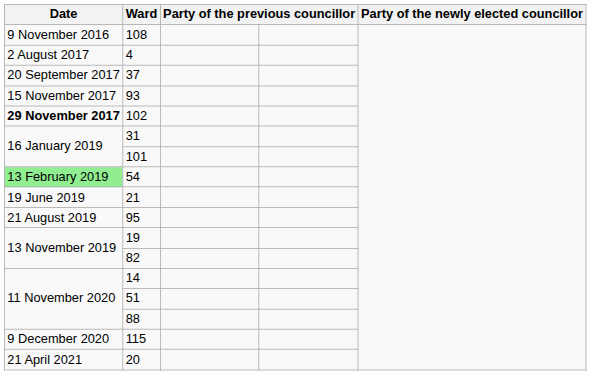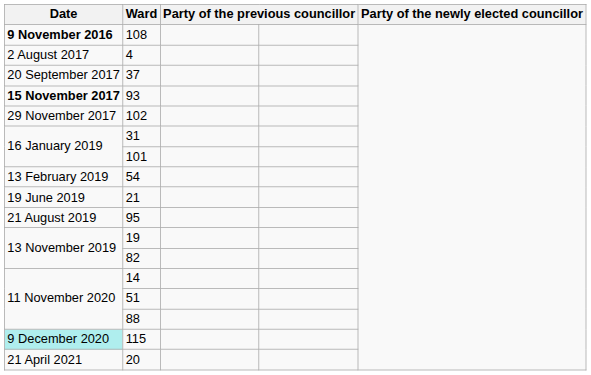108 | Date: normal -> bold
93 | Date: normal -> bold
102 | Date: bold -> normal
54 | Date: lightgreen background -> no background
115 | Date: no background -> paleturquoise background
